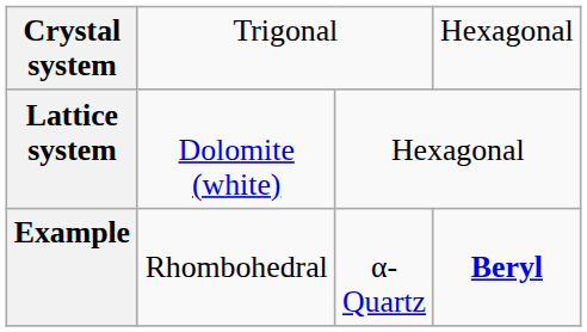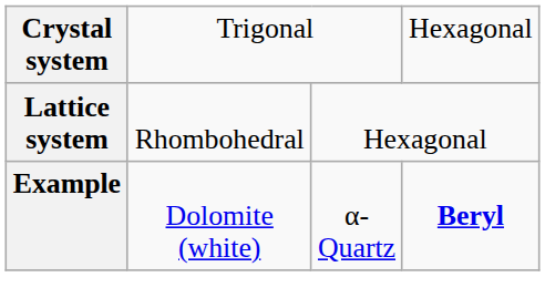Lattice system | column 2: Dolomite (white) -> Rhombohedral
Example | column 2: Rhombohedral -> Dolomite (white)
